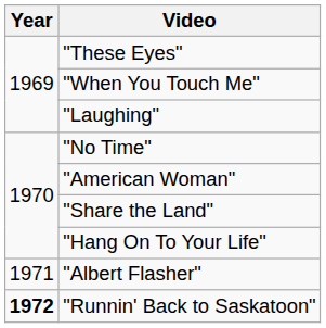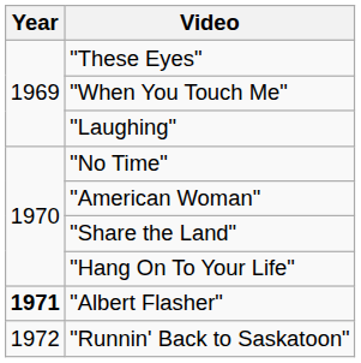"Albert Flasher" | Year: normal -> bold
"Runnin' Back to Saskatoon" | Year: bold -> normal
